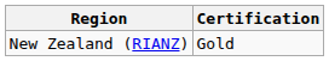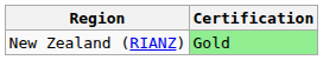New Zealand (RIANZ) | Certification: no background -> lightgreen background
